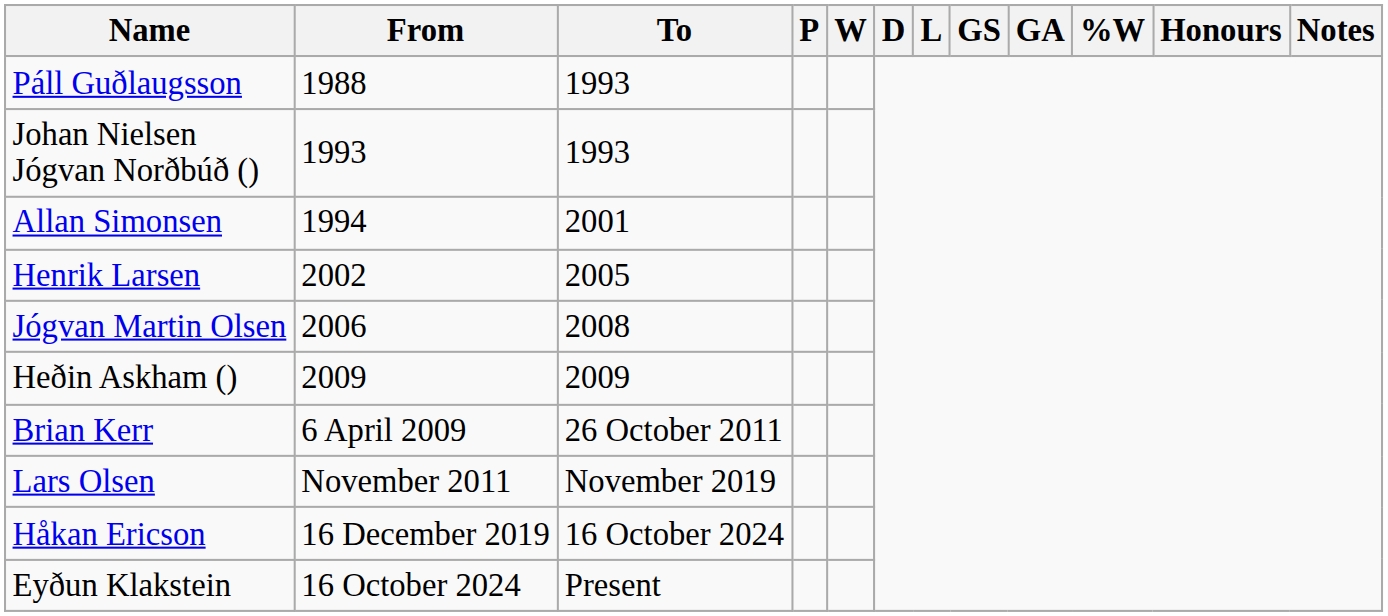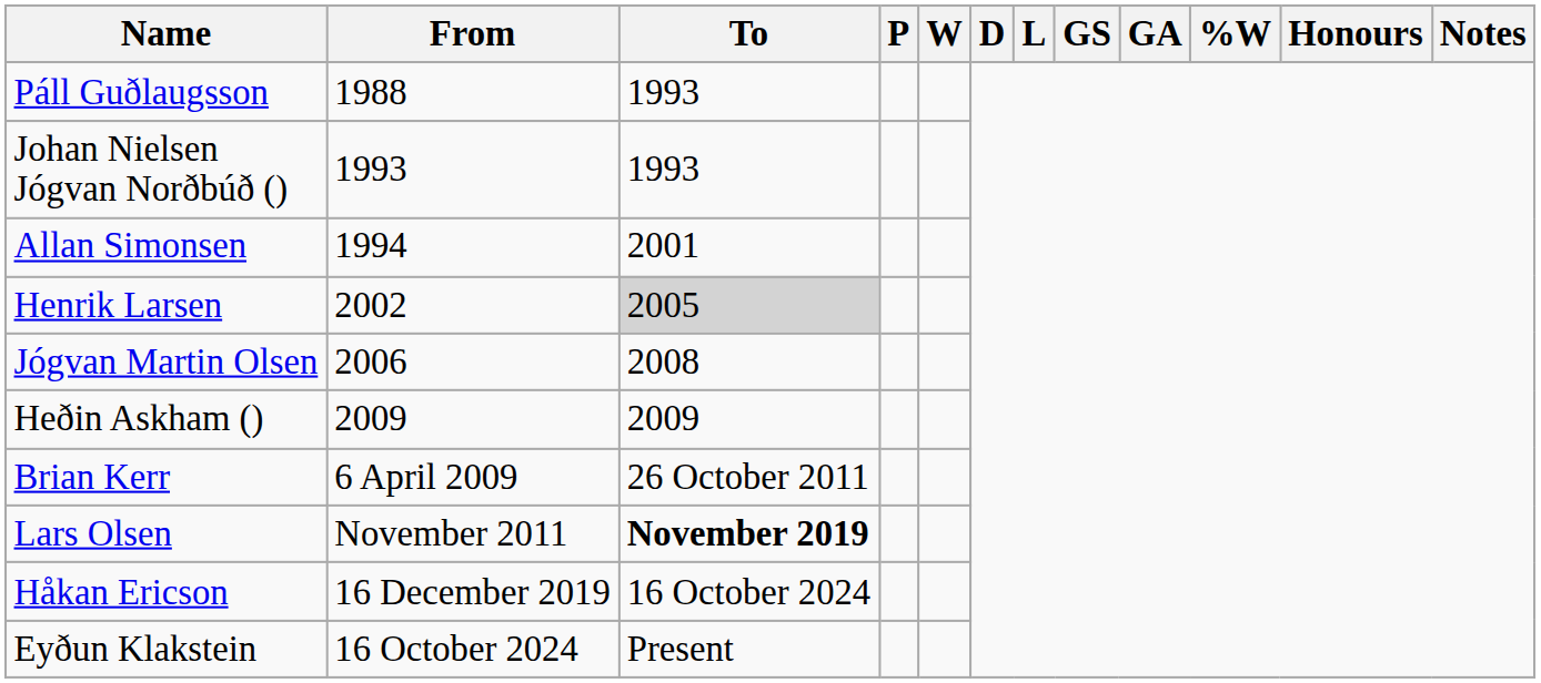Henrik Larsen | To: no background -> lightgrey background
Lars Olsen | To: normal -> bold
